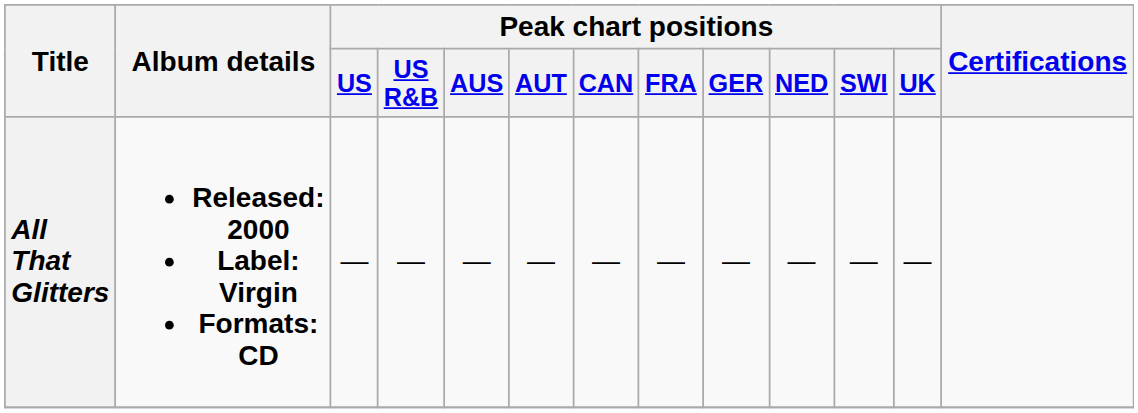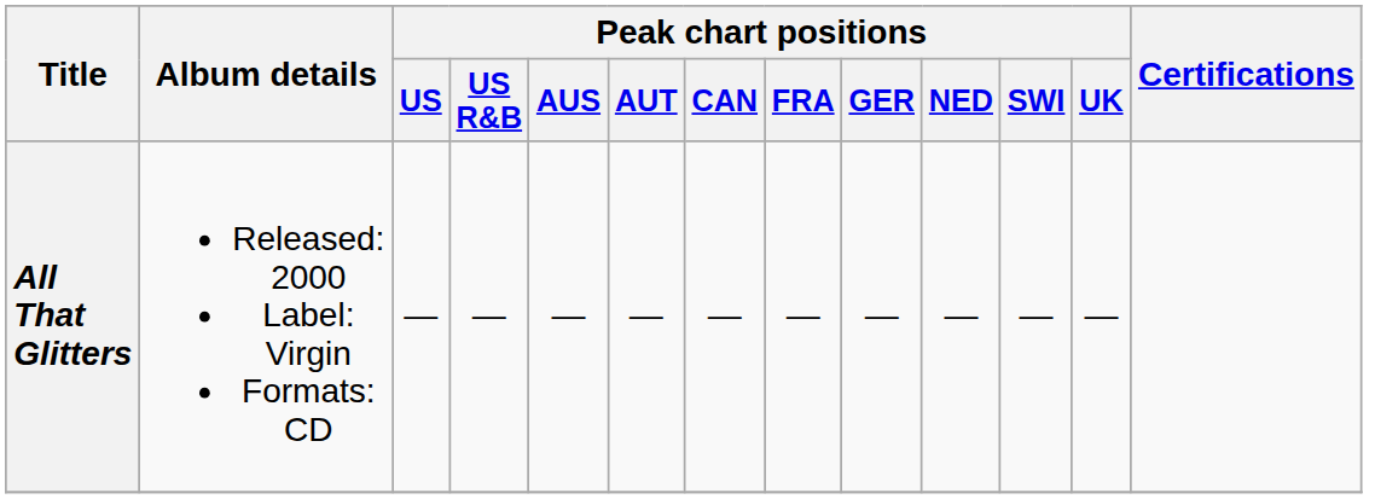row 3 | Album details: bold -> normal
